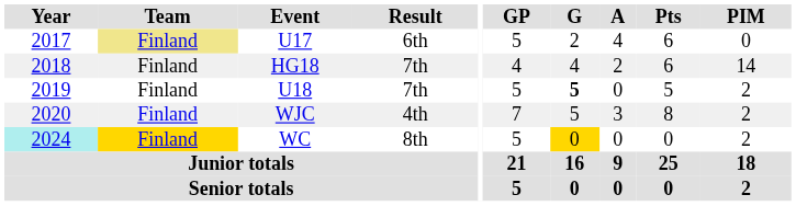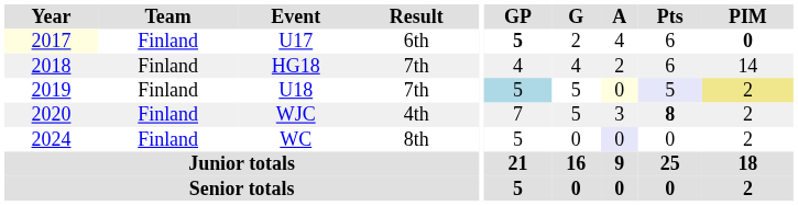U17 | Year: no background -> lightyellow background
U17 | Team: khaki background -> no background
U17 | GP: normal -> bold
U17 | PIM: normal -> bold
U18 | GP: no background -> lightblue background
U18 | G: bold -> normal
U18 | A: no background -> lightyellow background
U18 | Pts: no background -> lavender background
U18 | PIM: no background -> khaki background
WJC | Pts: normal -> bold
WC | Year: paleturquoise background -> no background
WC | Team: gold background -> no background
WC | G: gold background -> no background
WC | A: no background -> lavender background
